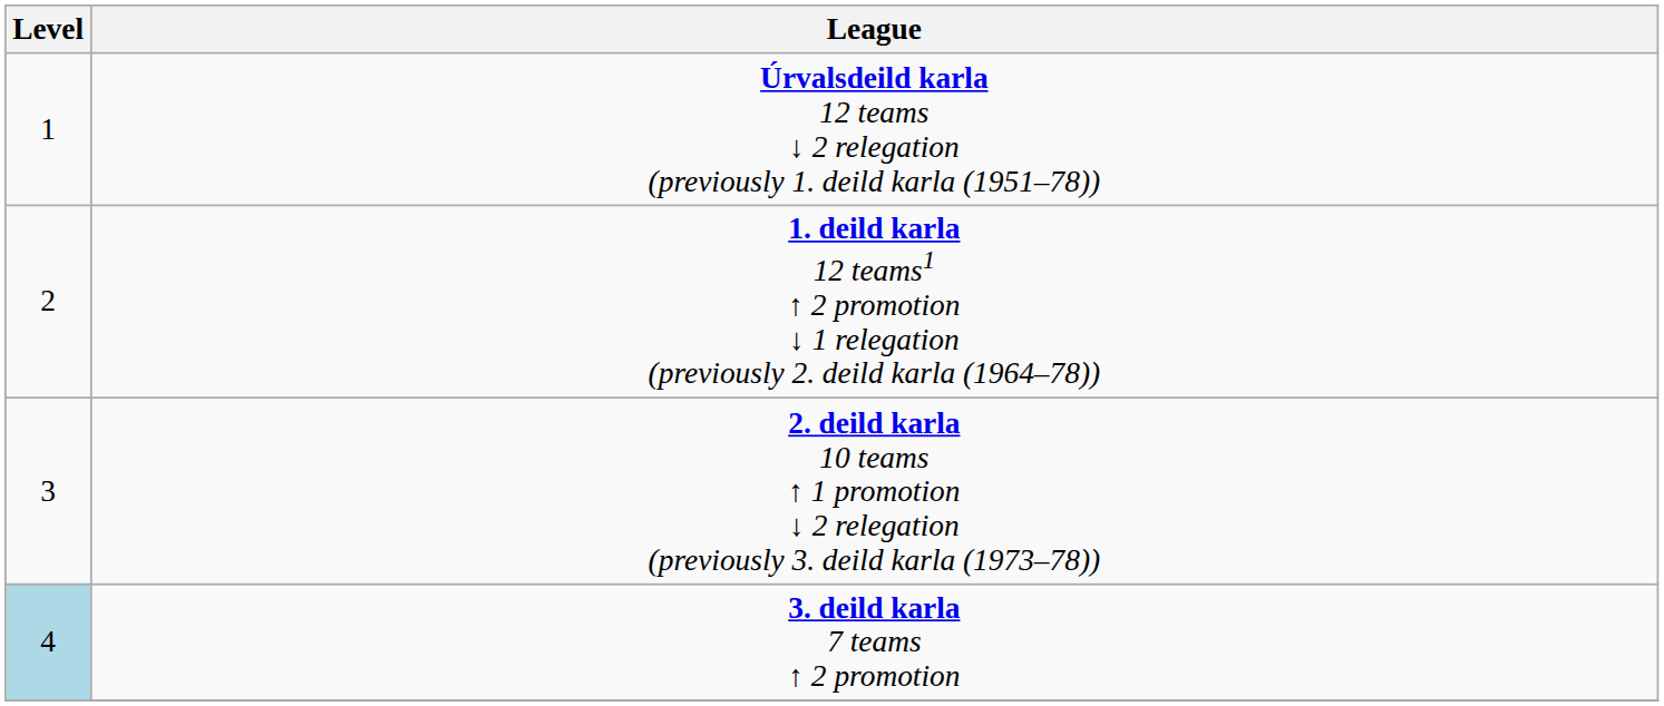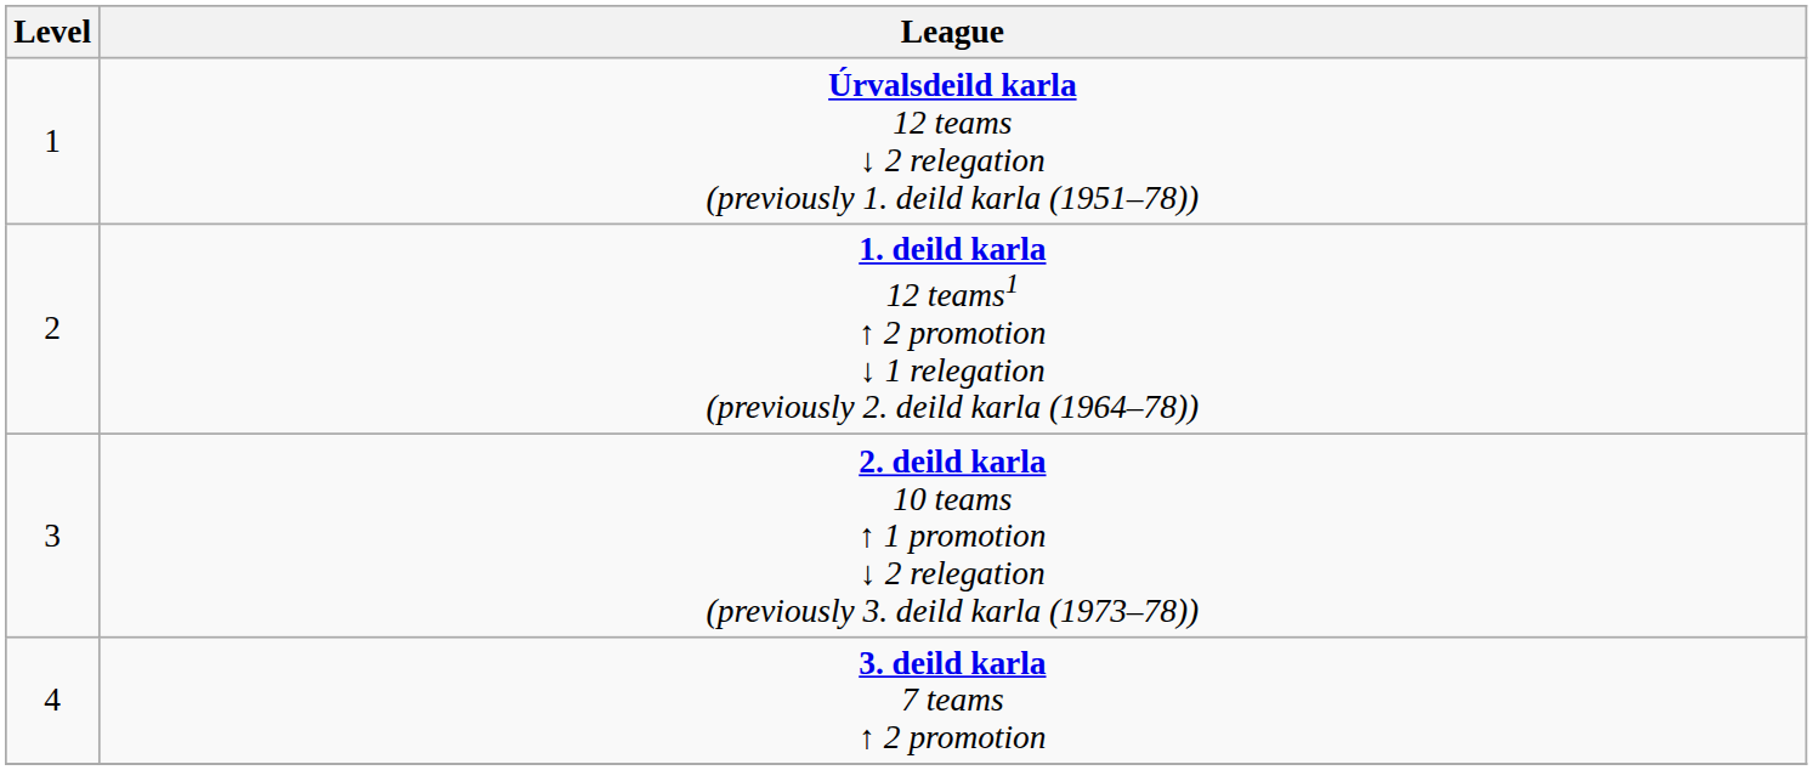3. deild karla 7 teams ↑ 2 promotion | Level: lightblue background -> no background
